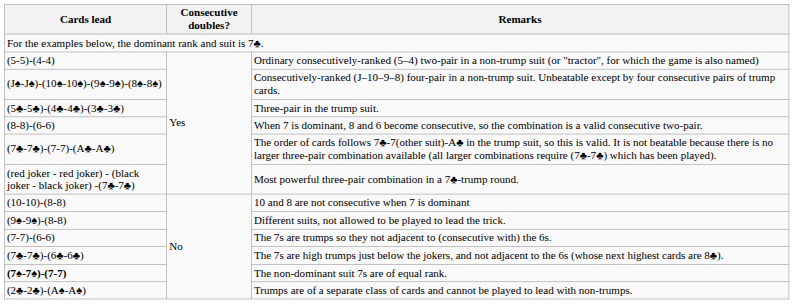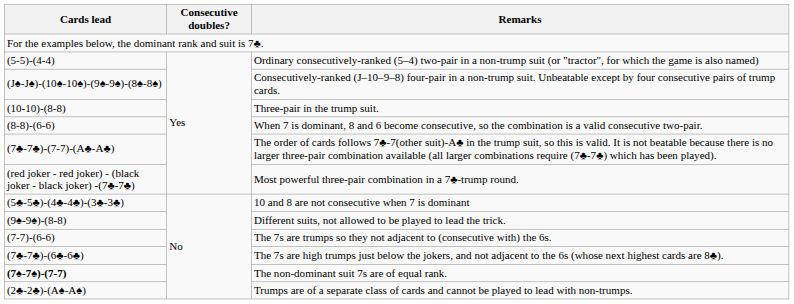Three-pair in the trump suit. | Cards lead: (5♣-5♣)-(4♣-4♣)-(3♣-3♣) -> (10-10)-(8-8)
10 and 8 are not consecutive when 7 is dominant | Cards lead: (10-10)-(8-8) -> (5♣-5♣)-(4♣-4♣)-(3♣-3♣)
